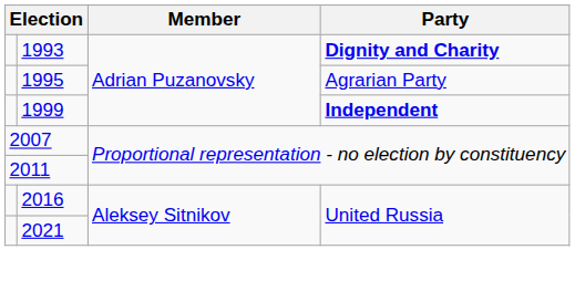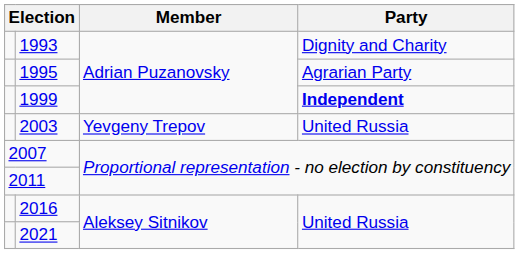1993 | Party: bold -> normal
+ row: 2003 | Yevgeny Trepov | United Russia
